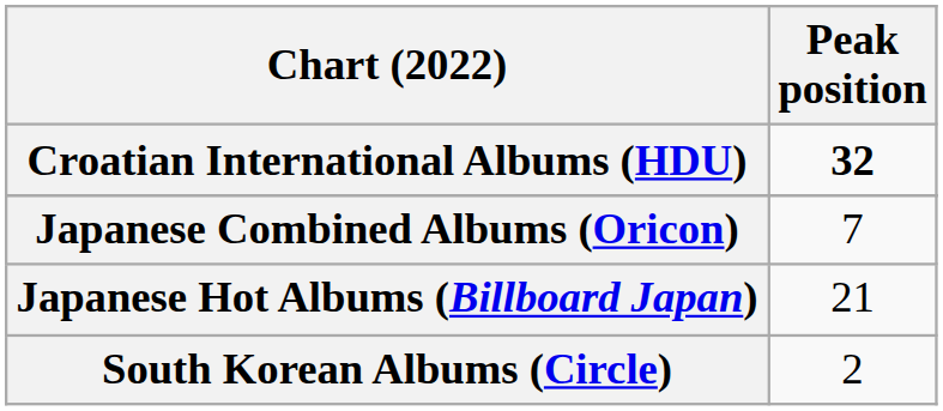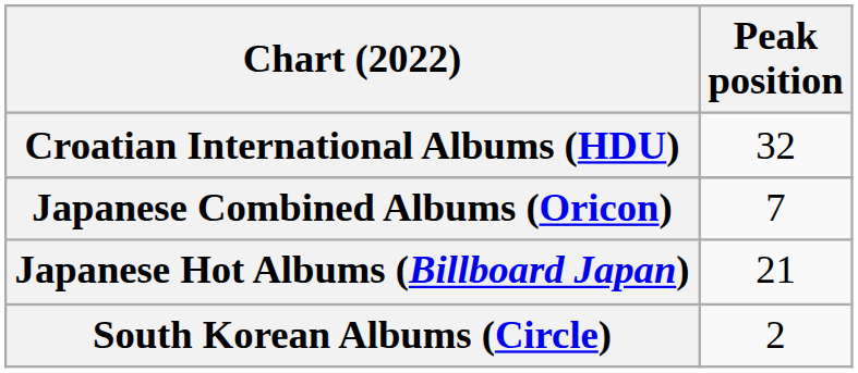Croatian International Albums (HDU) | Peak position: bold -> normal
